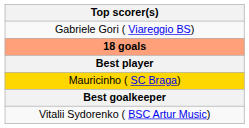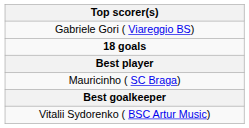18 goals | column 1: lightsalmon background -> no background
Mauricinho ( SC Braga) | column 1: gold background -> no background
